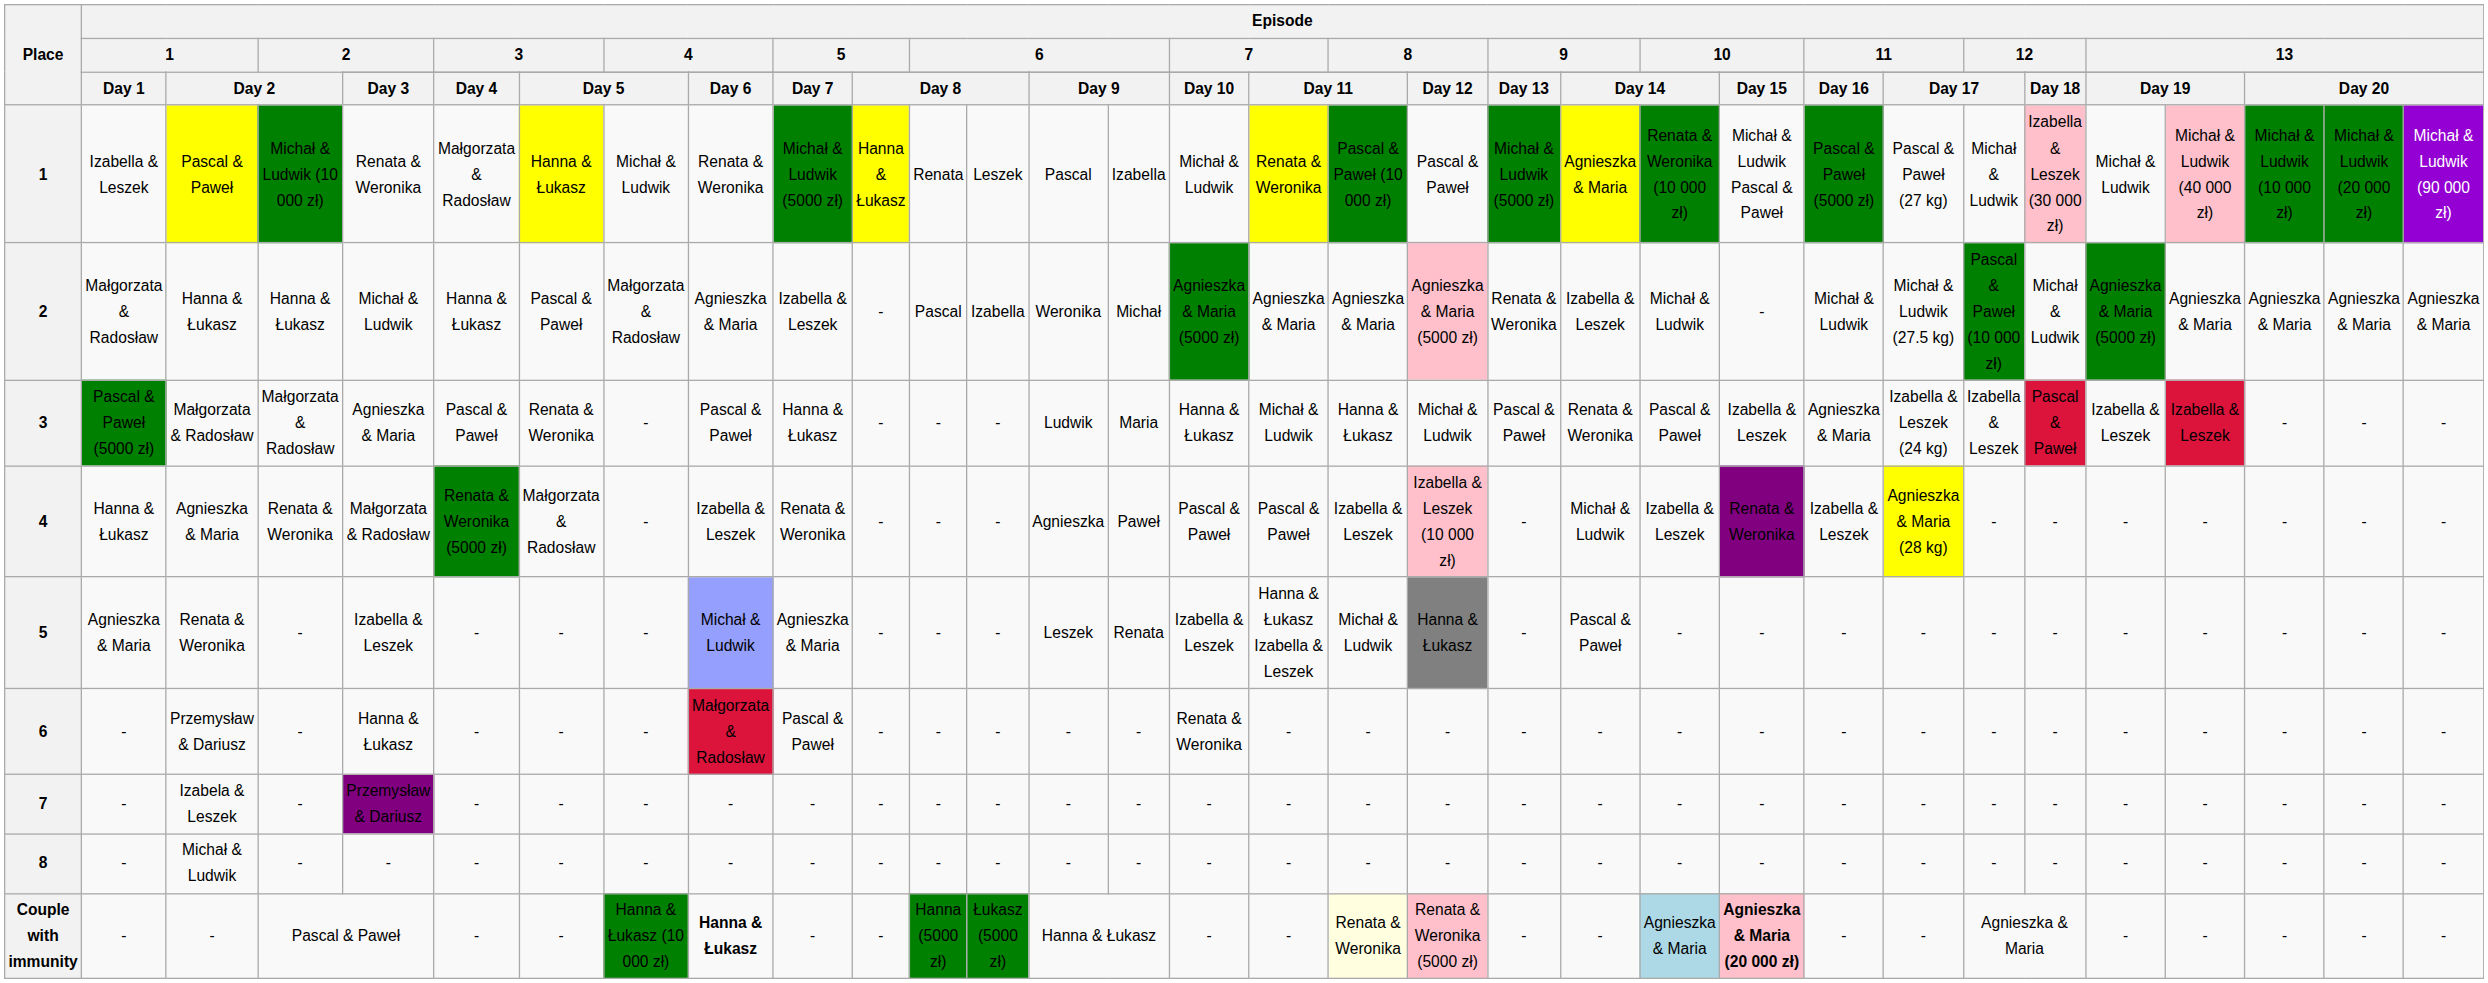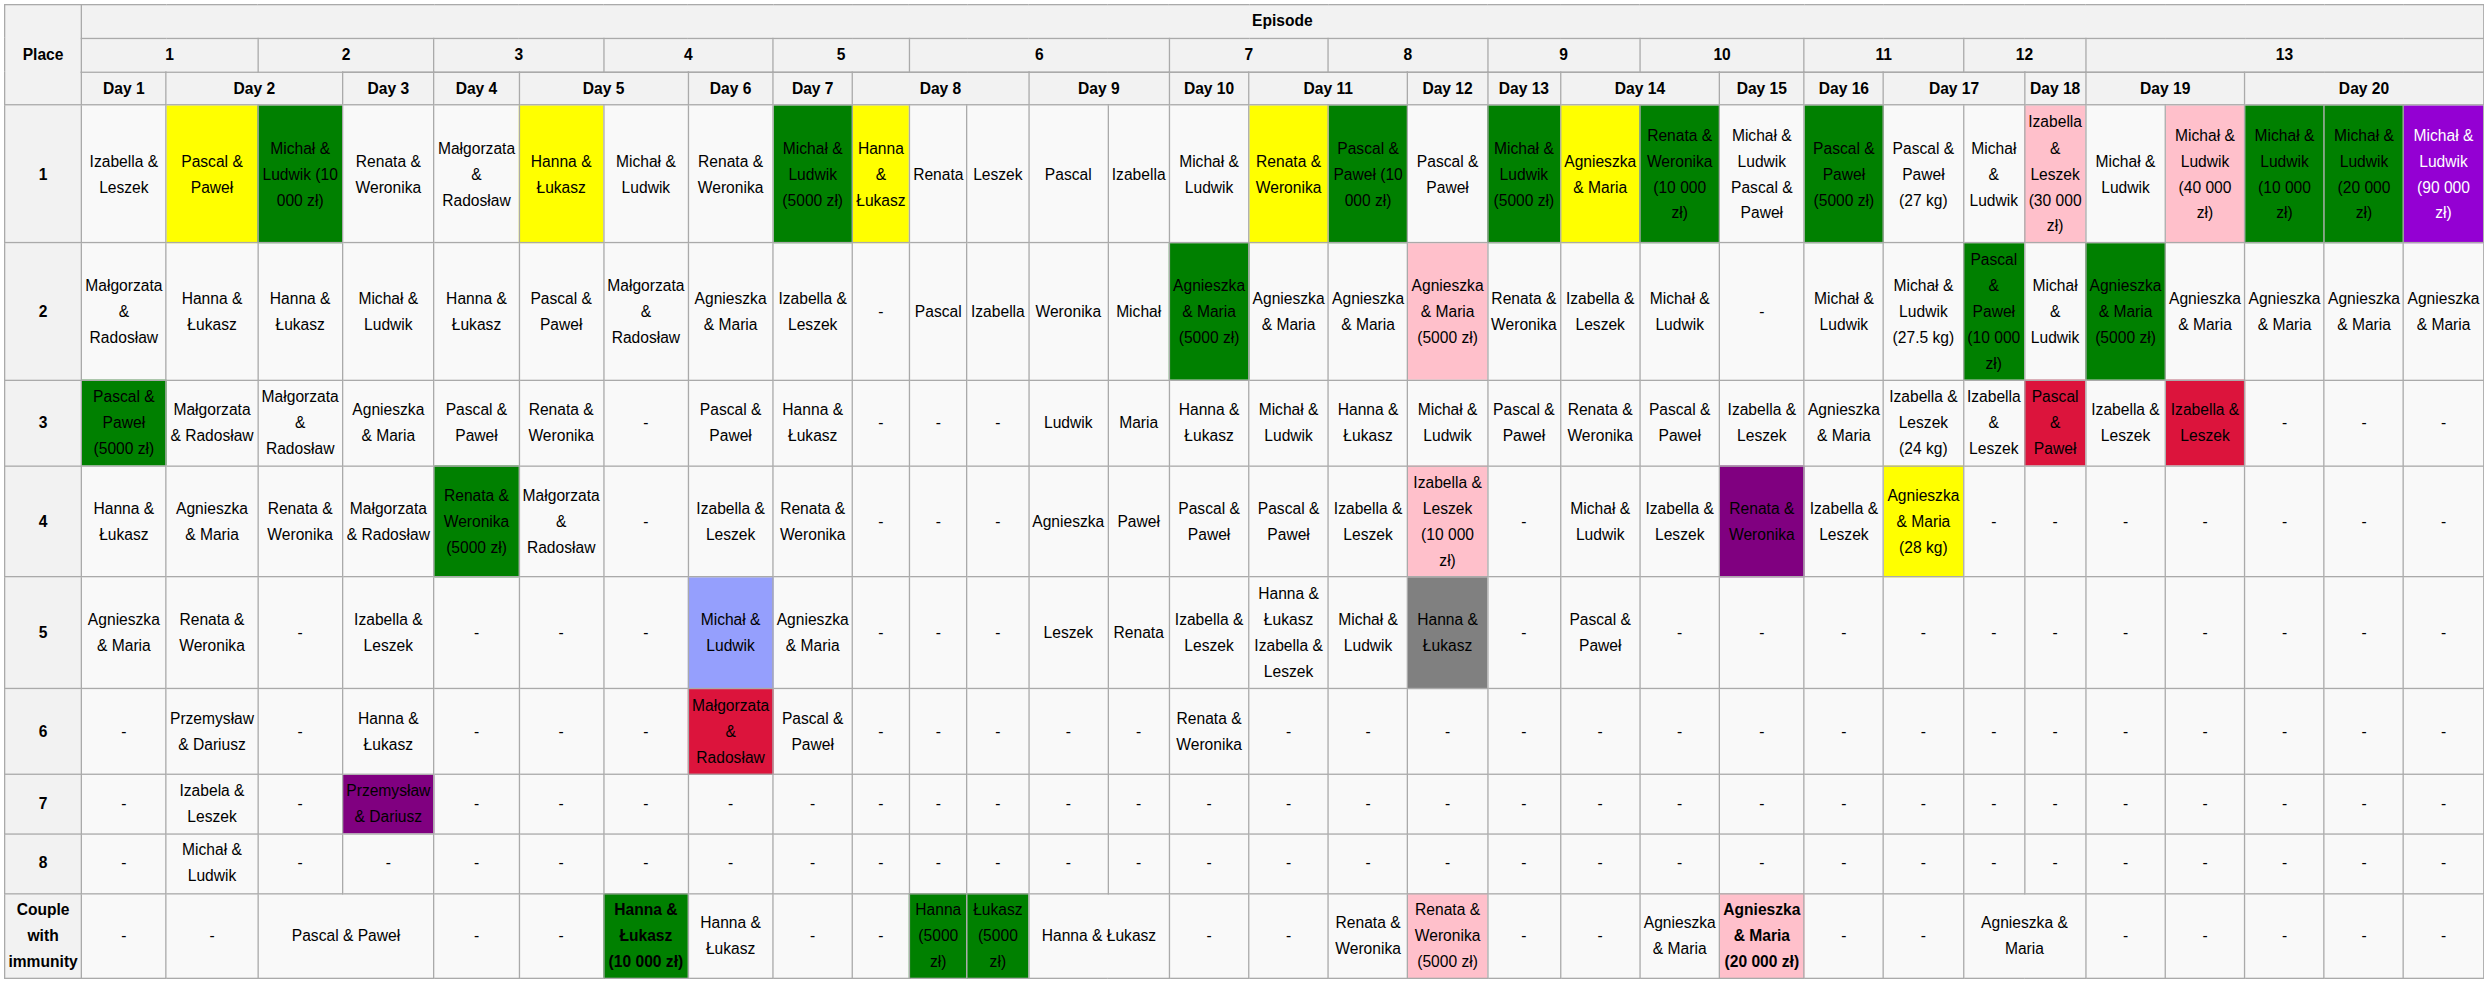Couple with immunity | Episode / 4 / Day 5: normal -> bold
Couple with immunity | Episode / 4 / Day 6: bold -> normal
Couple with immunity | Episode / 8 / Day 11: lightyellow background -> no background
Couple with immunity | Episode / 10 / Day 14: lightblue background -> no background
